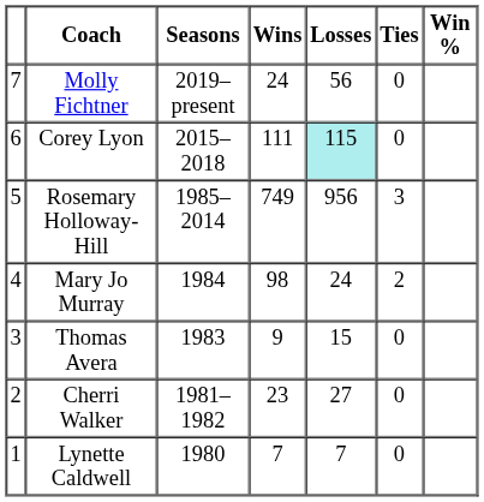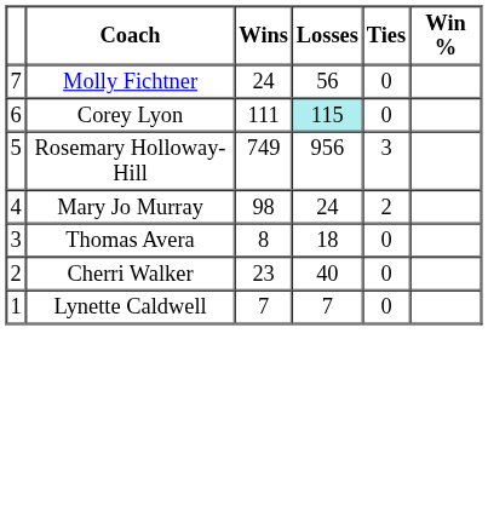- column: Seasons | 2019–present | 2015–2018 | 1985–2014 | 1984 | 1983 | 1981–1982 | 1980
Thomas Avera | Wins: 9 -> 8
Thomas Avera | Losses: 15 -> 18
Cherri Walker | Losses: 27 -> 40
